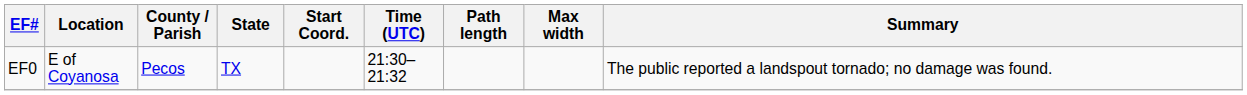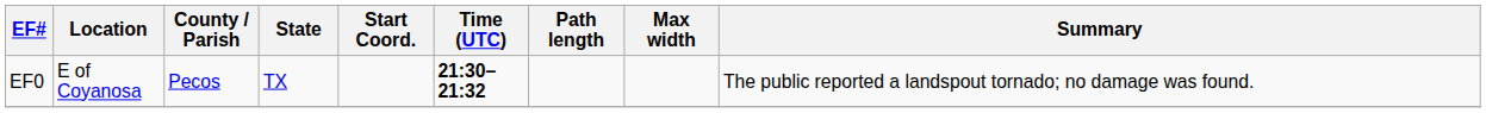EF0 | Time (UTC): normal -> bold
